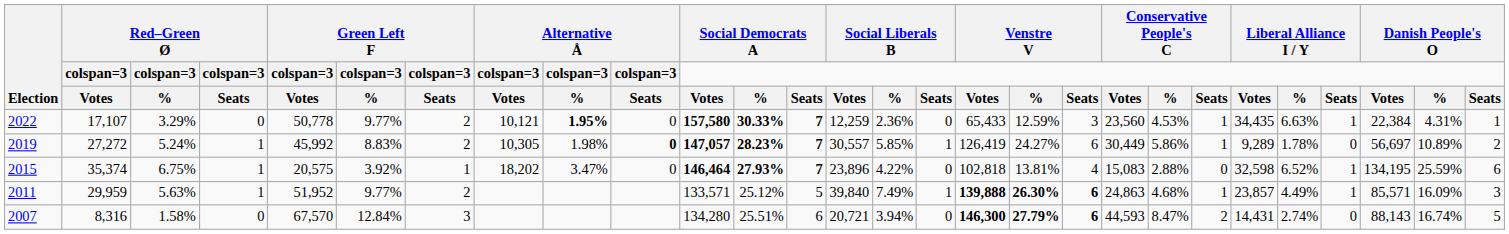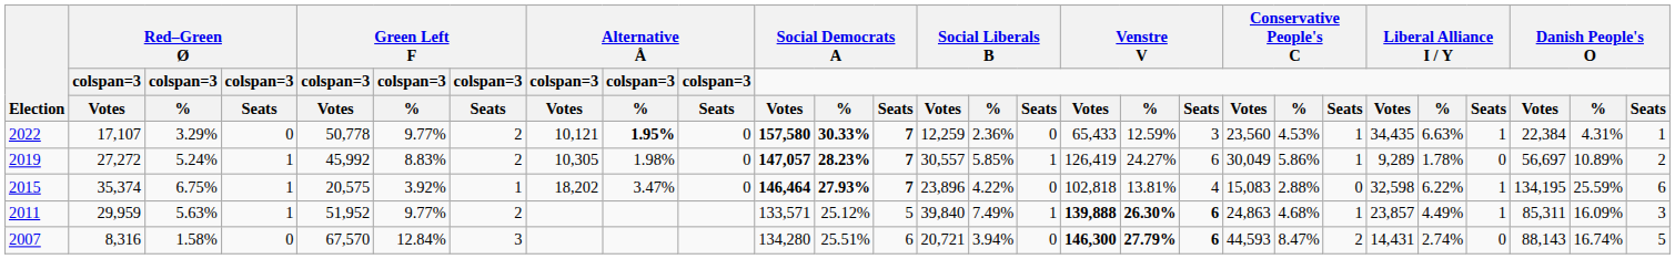2019 | Alternative Å / colspan=3 / Seats: bold -> normal
2019 | Conservative People's C / Votes: 30,449 -> 30,049
2015 | Liberal Alliance I / Y / %: 6.52% -> 6.22%
2011 | Danish People's O / Votes: 85,571 -> 85,311
